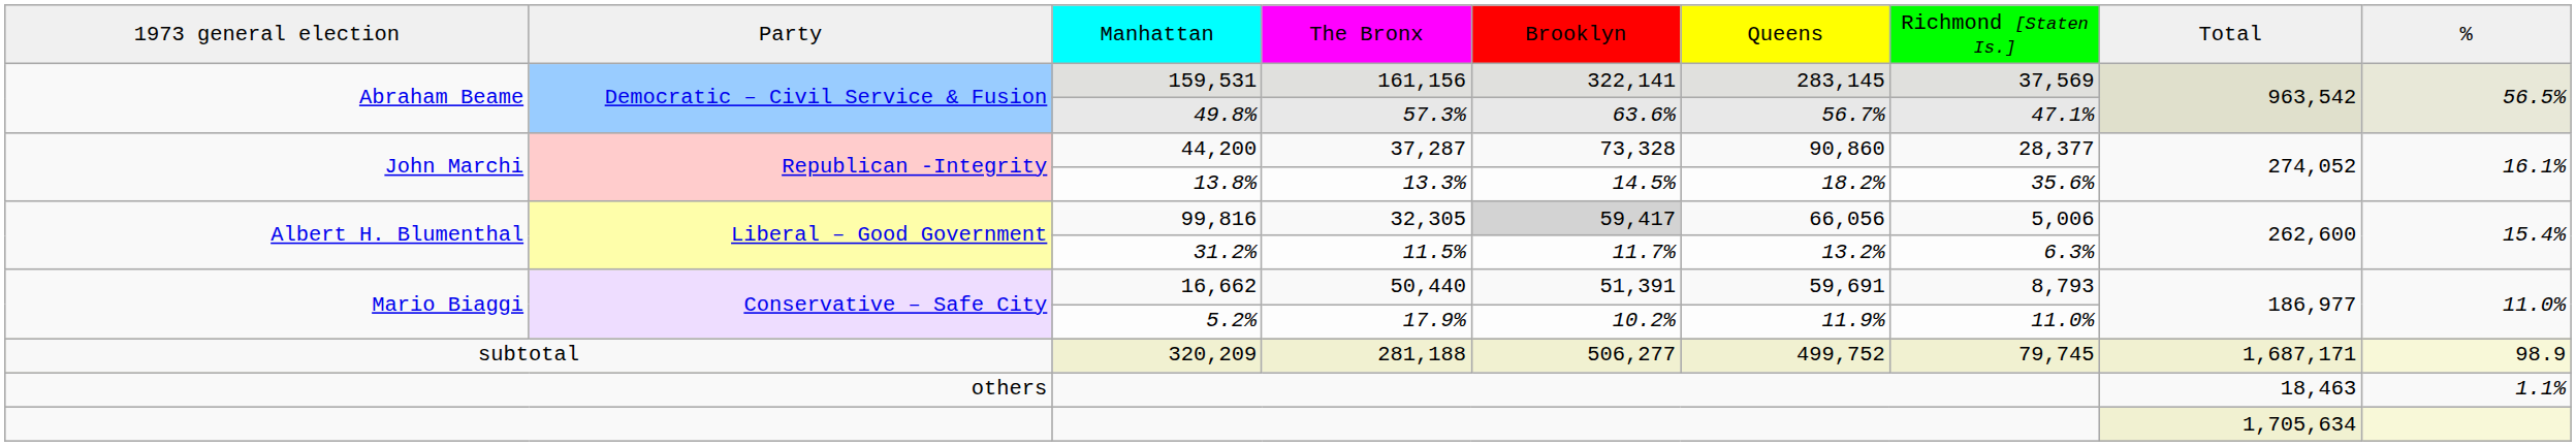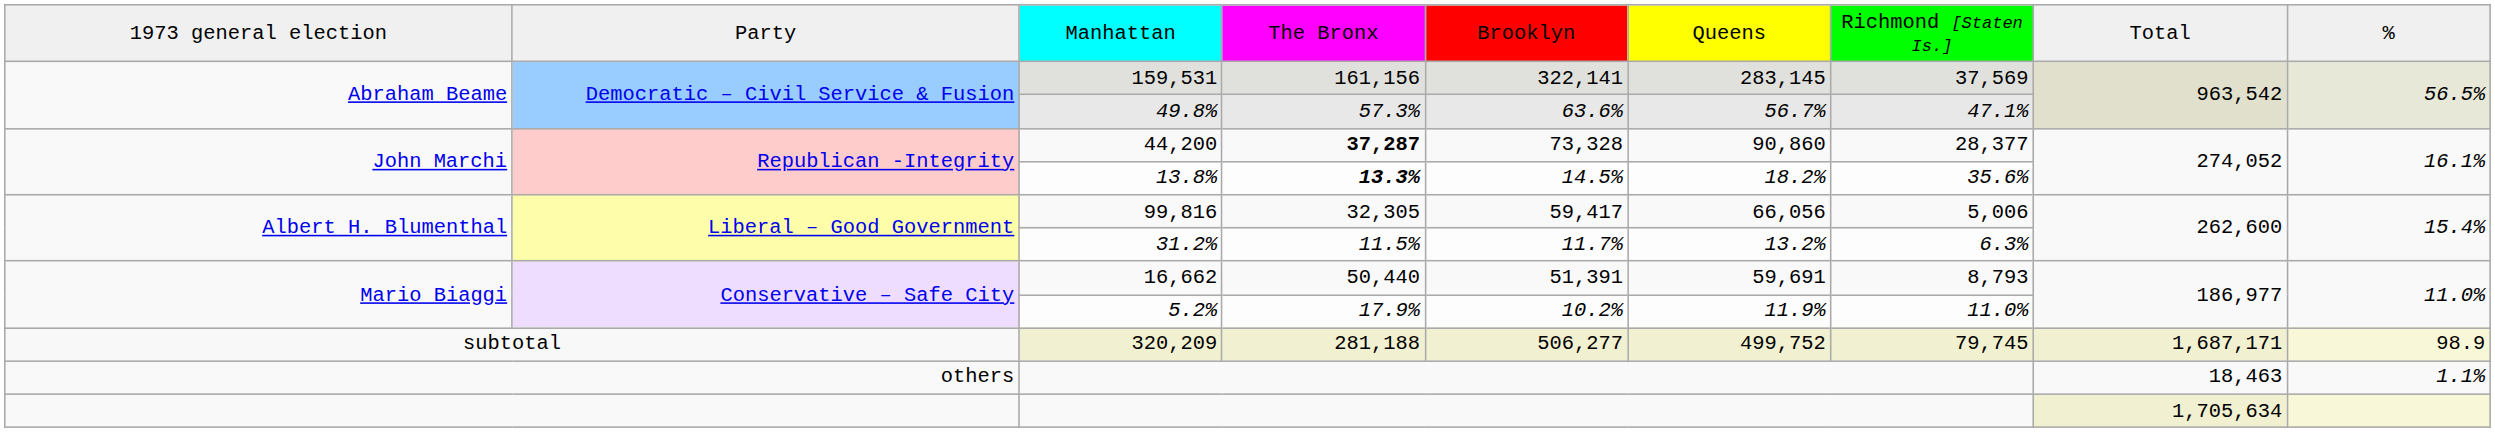44,200 | column 4: normal -> bold
13.8% | column 4: normal -> bold
99,816 | column 5: lightgrey background -> no background
